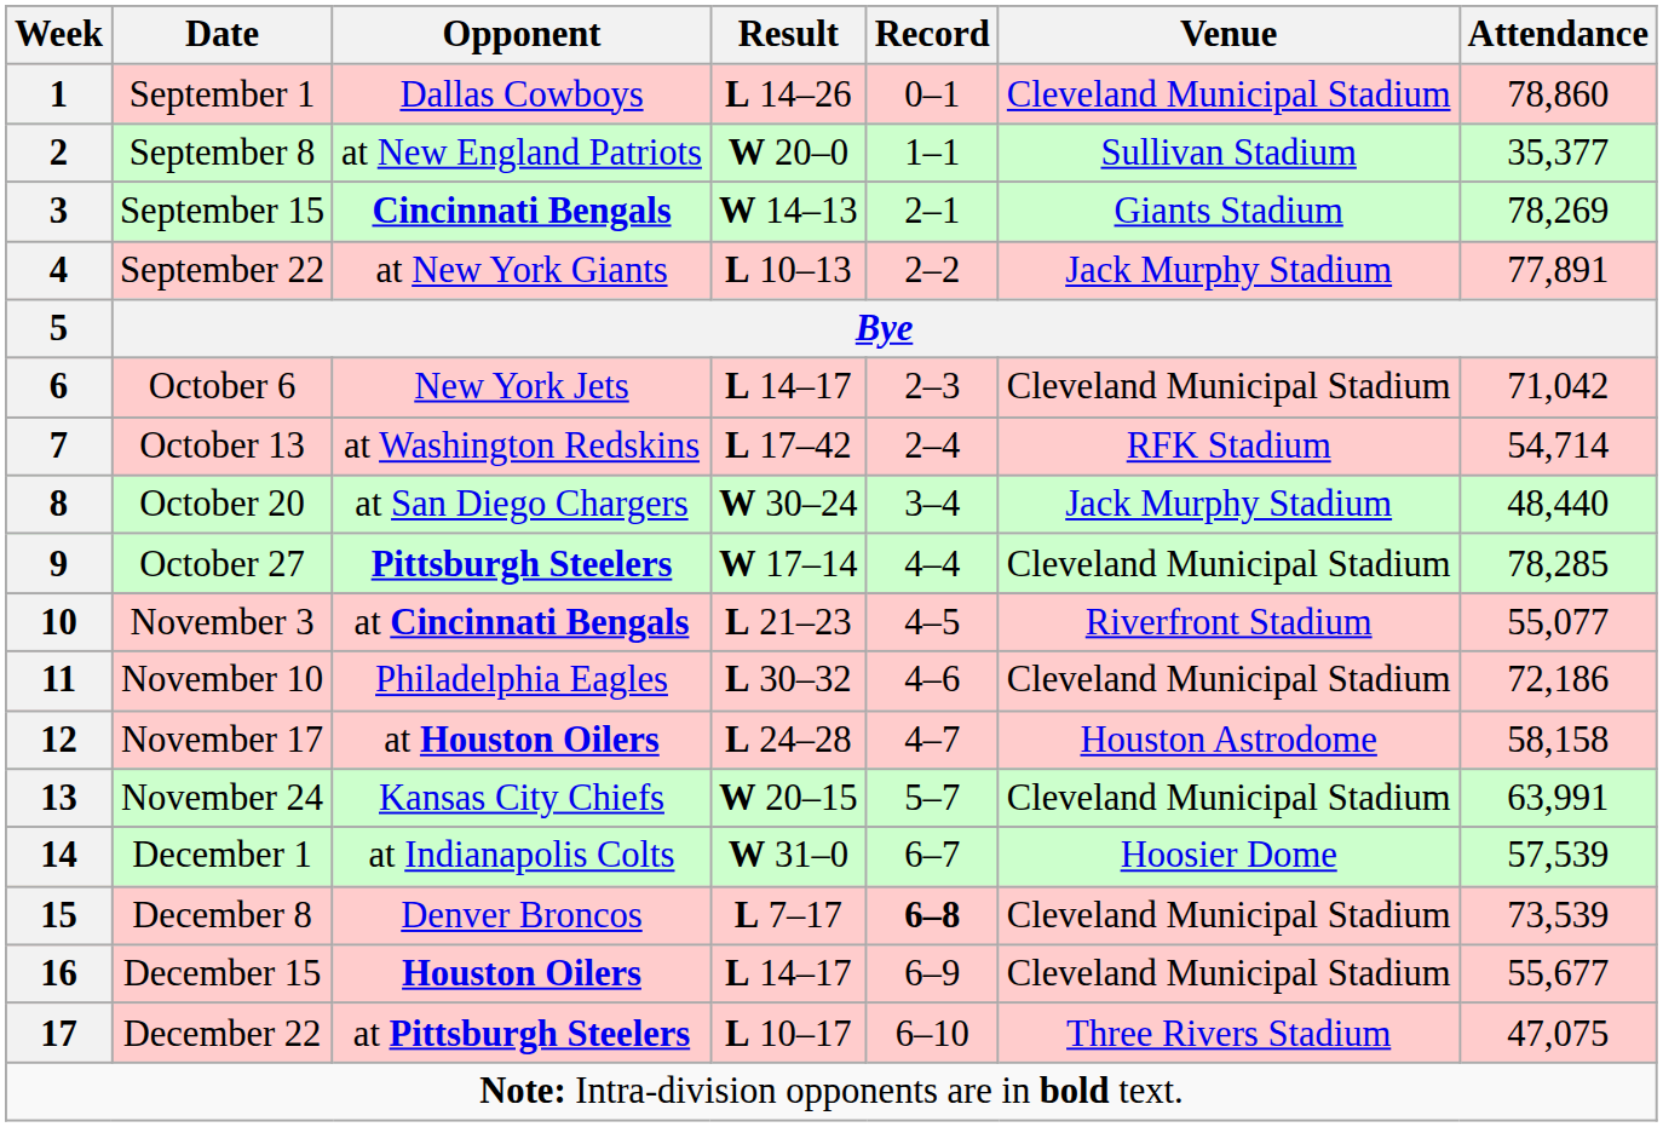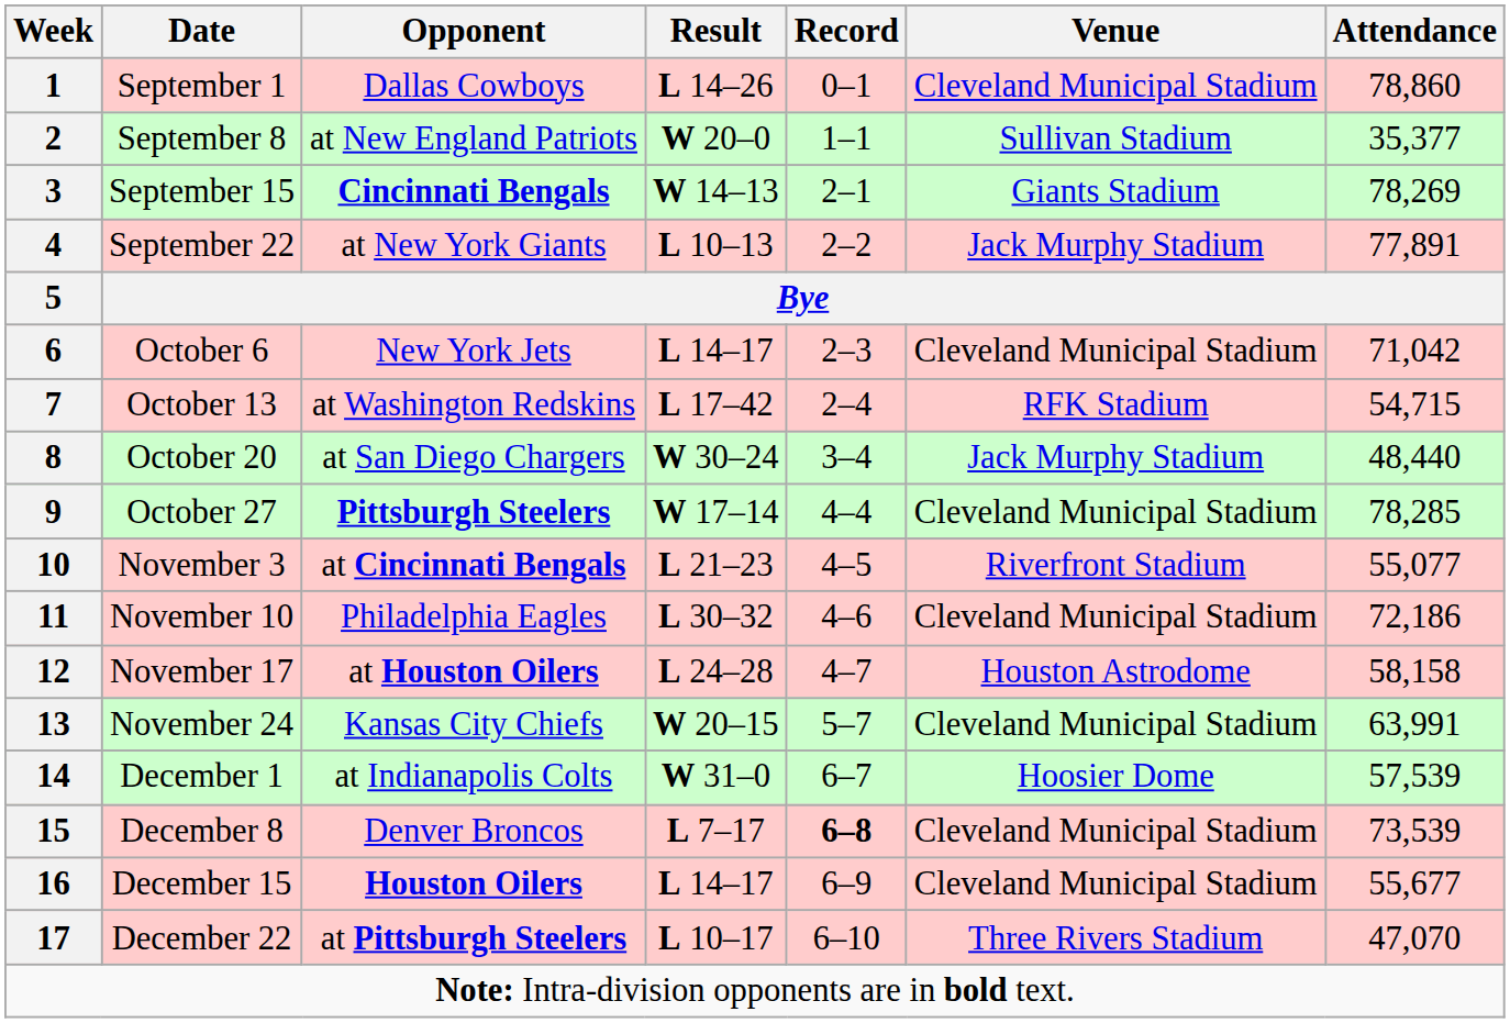7 | Attendance: 54,714 -> 54,715
17 | Attendance: 47,075 -> 47,070
